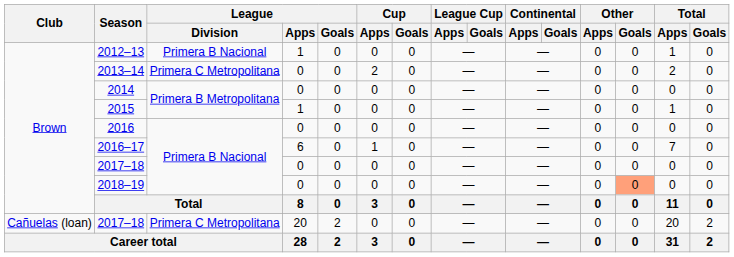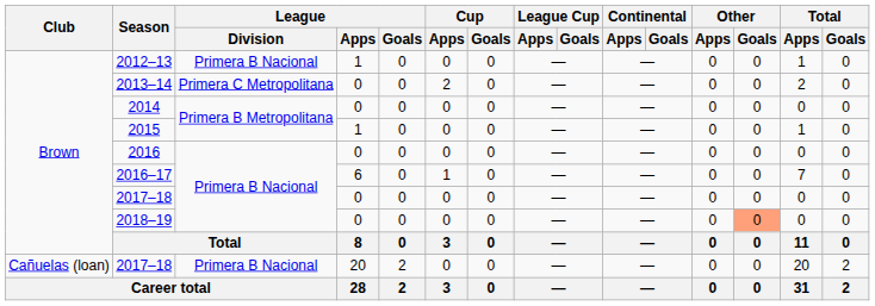2017–18 / 20 | League / Division: Primera C Metropolitana -> Primera B Nacional
